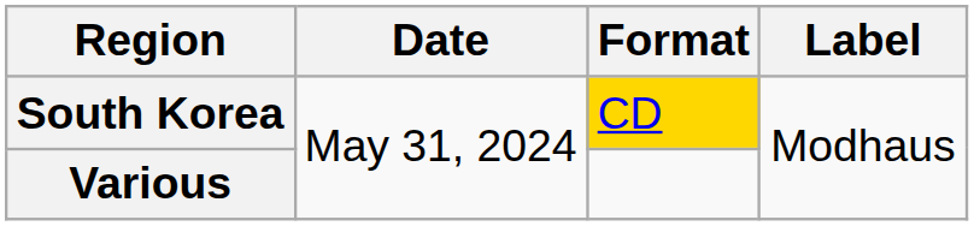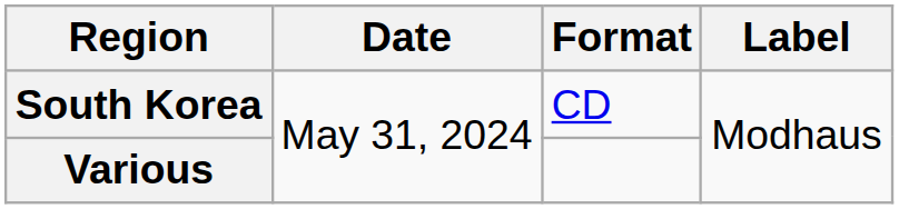South Korea | Format: gold background -> no background
